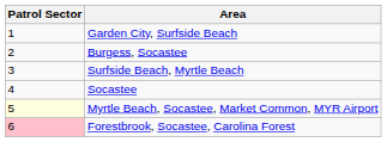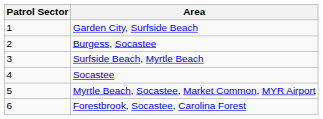Myrtle Beach, Socastee, Market Common, MYR Airport | Patrol Sector: lightyellow background -> no background
Forestbrook, Socastee, Carolina Forest | Patrol Sector: pink background -> no background
